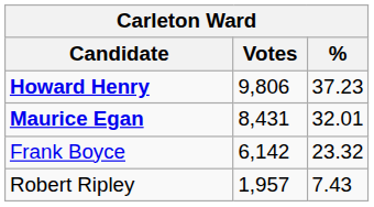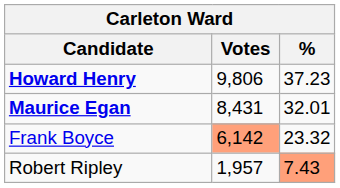Frank Boyce | Votes: no background -> lightsalmon background
Robert Ripley | %: no background -> lightsalmon background
